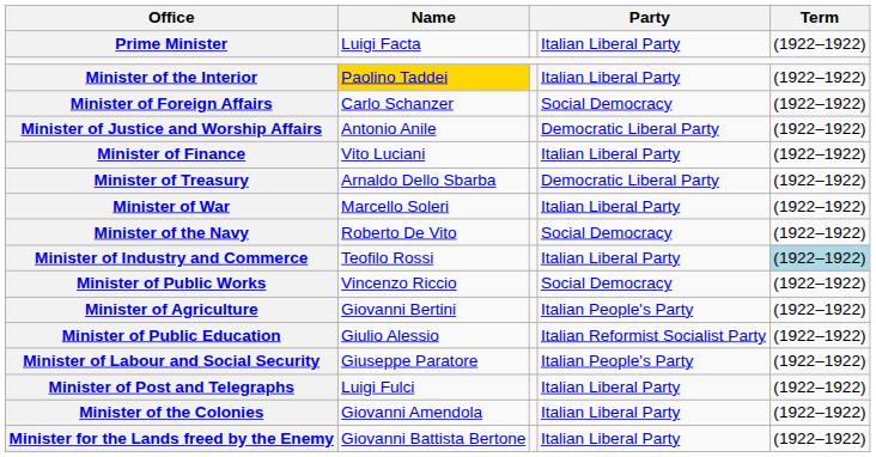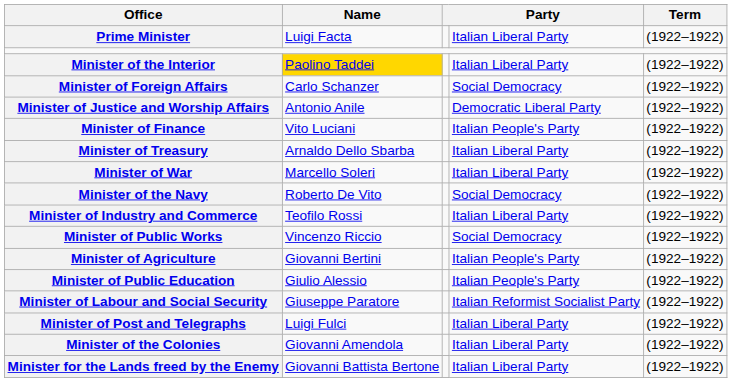Minister of Finance | column 4: Italian Liberal Party -> Italian People's Party
Minister of Treasury | column 4: Democratic Liberal Party -> Italian Liberal Party
Minister of Industry and Commerce | Term: lightblue background -> no background
Minister of Public Education | column 4: Italian Reformist Socialist Party -> Italian People's Party
Minister of Labour and Social Security | column 4: Italian People's Party -> Italian Reformist Socialist Party
